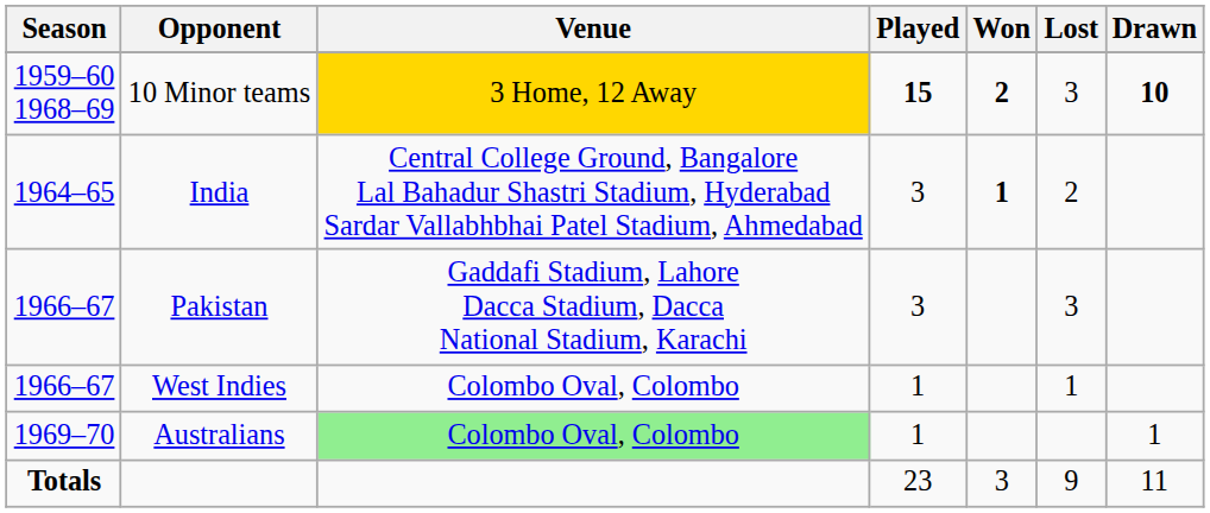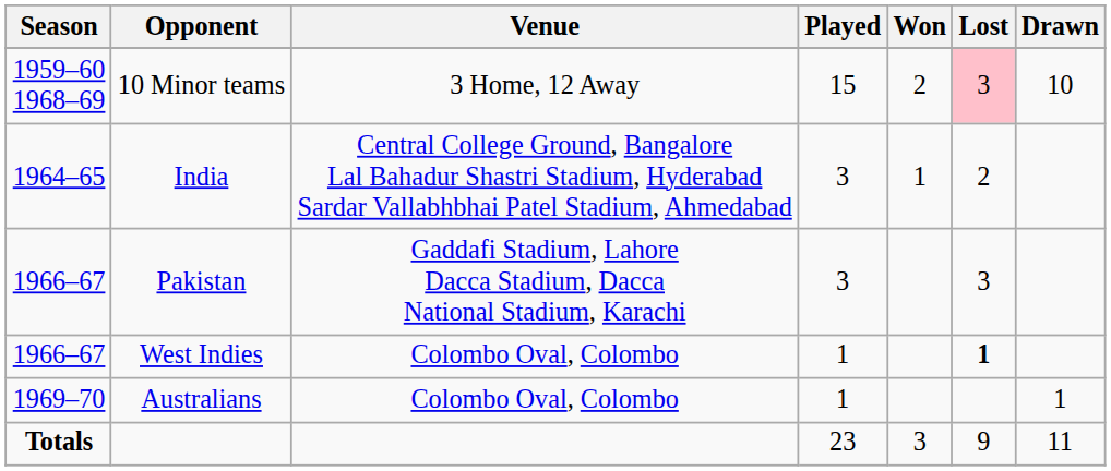10 Minor teams | Venue: gold background -> no background
10 Minor teams | Played: bold -> normal
10 Minor teams | Won: bold -> normal
10 Minor teams | Lost: no background -> pink background
10 Minor teams | Drawn: bold -> normal
India | Won: bold -> normal
West Indies | Lost: normal -> bold
Australians | Venue: lightgreen background -> no background
